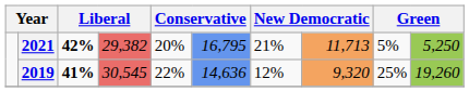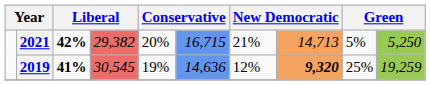2021 | column 6: 16,795 -> 16,715
2021 | column 8: 11,713 -> 14,713
2019 | column 5: 22% -> 19%
2019 | column 8: normal -> bold
2019 | column 10: 19,260 -> 19,259
